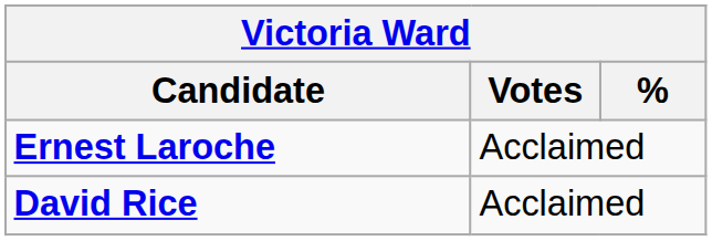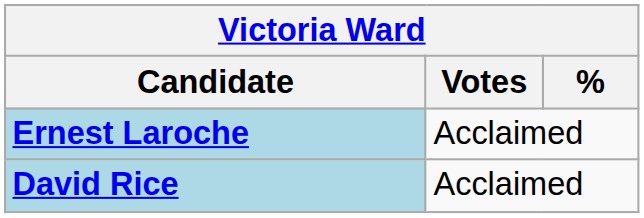Ernest Laroche | Candidate: no background -> lightblue background
David Rice | Candidate: no background -> lightblue background
